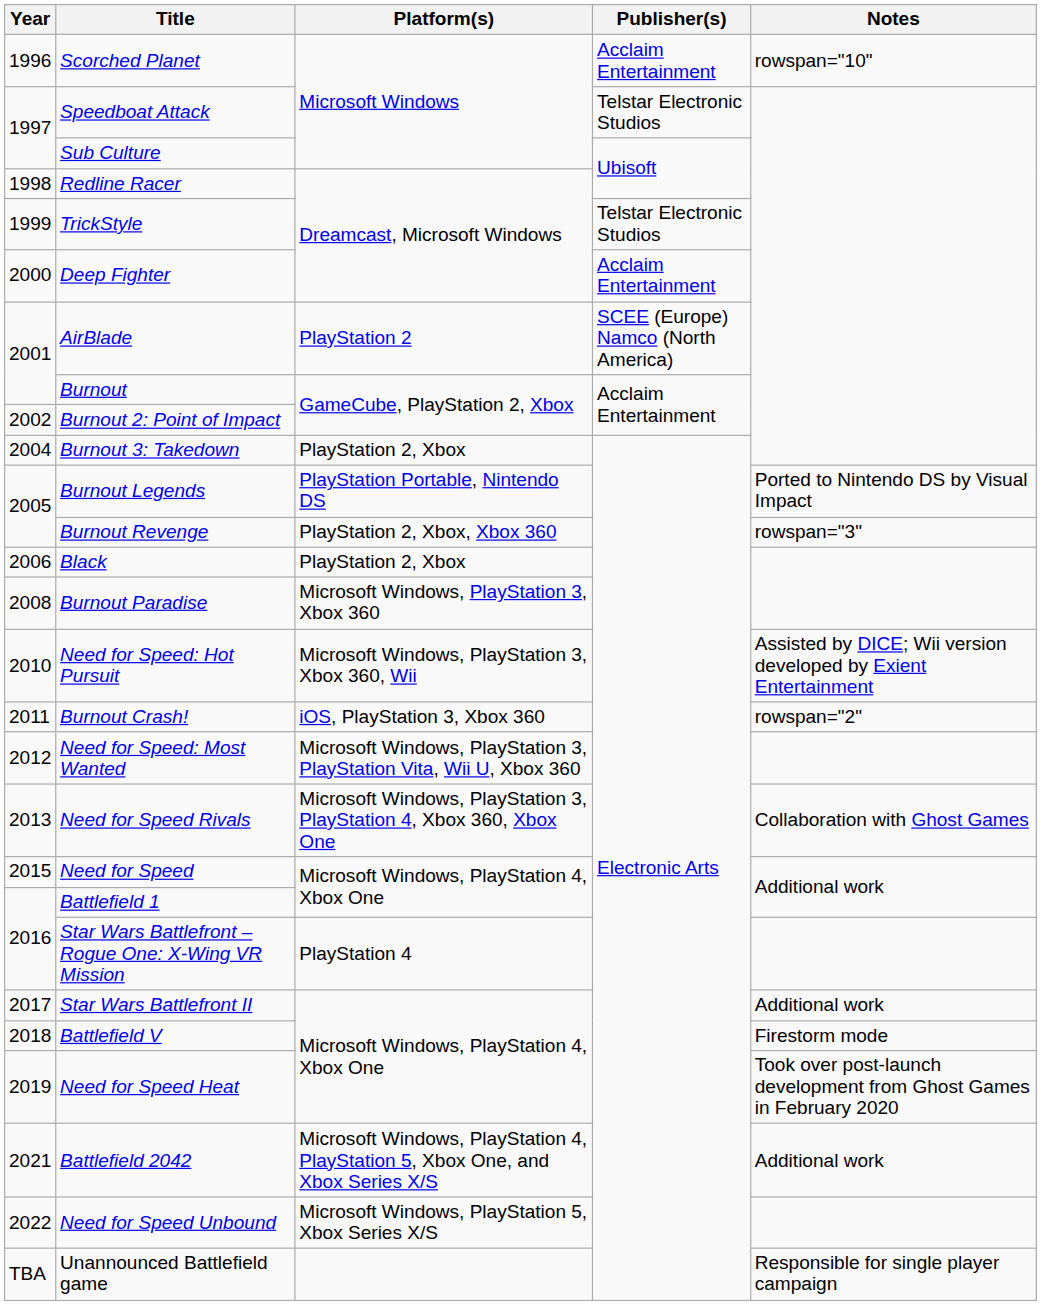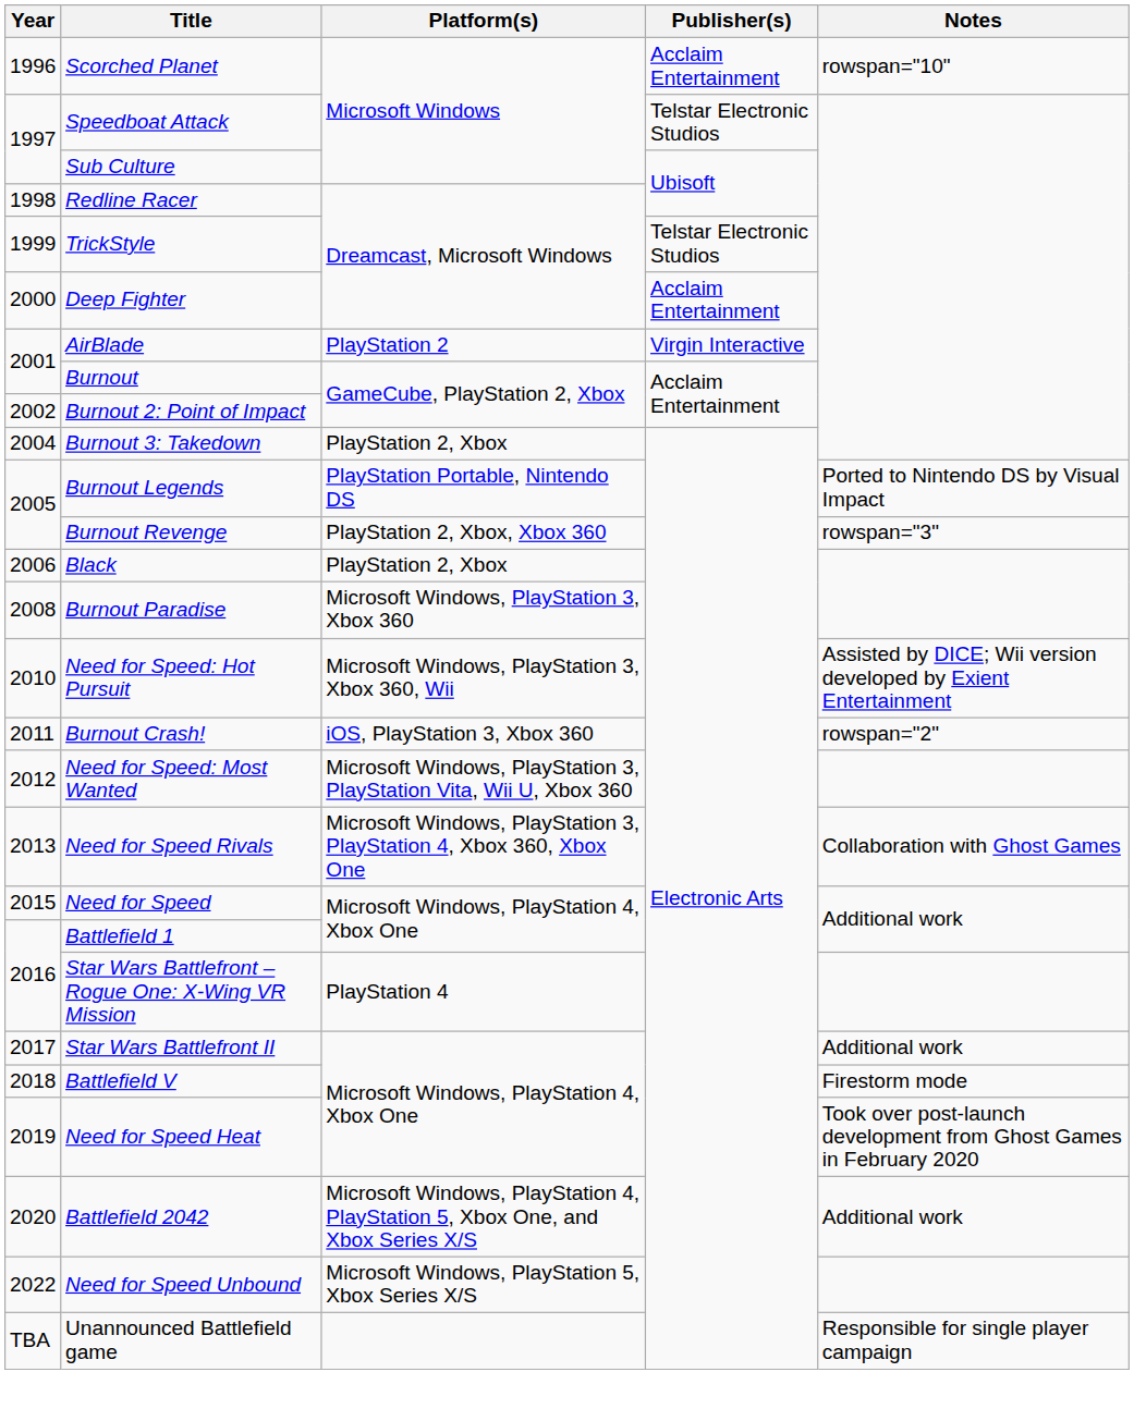AirBlade | Publisher(s): SCEE (Europe) Namco (North America) -> Virgin Interactive
Battlefield 2042 | Year: 2021 -> 2020
